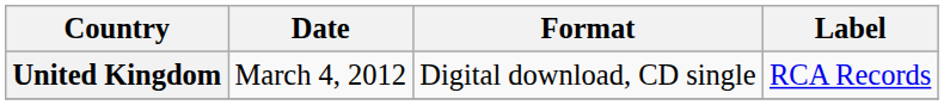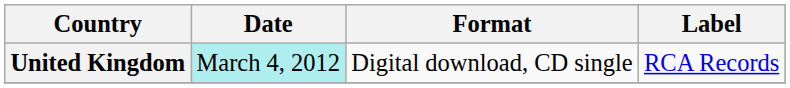United Kingdom | Date: no background -> paleturquoise background
